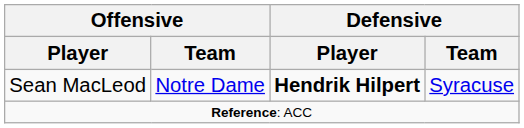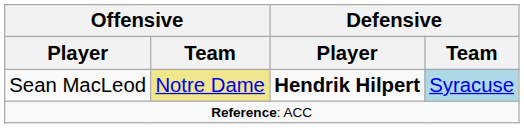Sean MacLeod | Offensive / Team: no background -> khaki background
Sean MacLeod | Defensive / Team: no background -> lightblue background
